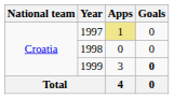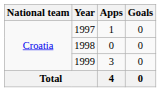1997 | Apps: khaki background -> no background
1999 | Goals: bold -> normal
